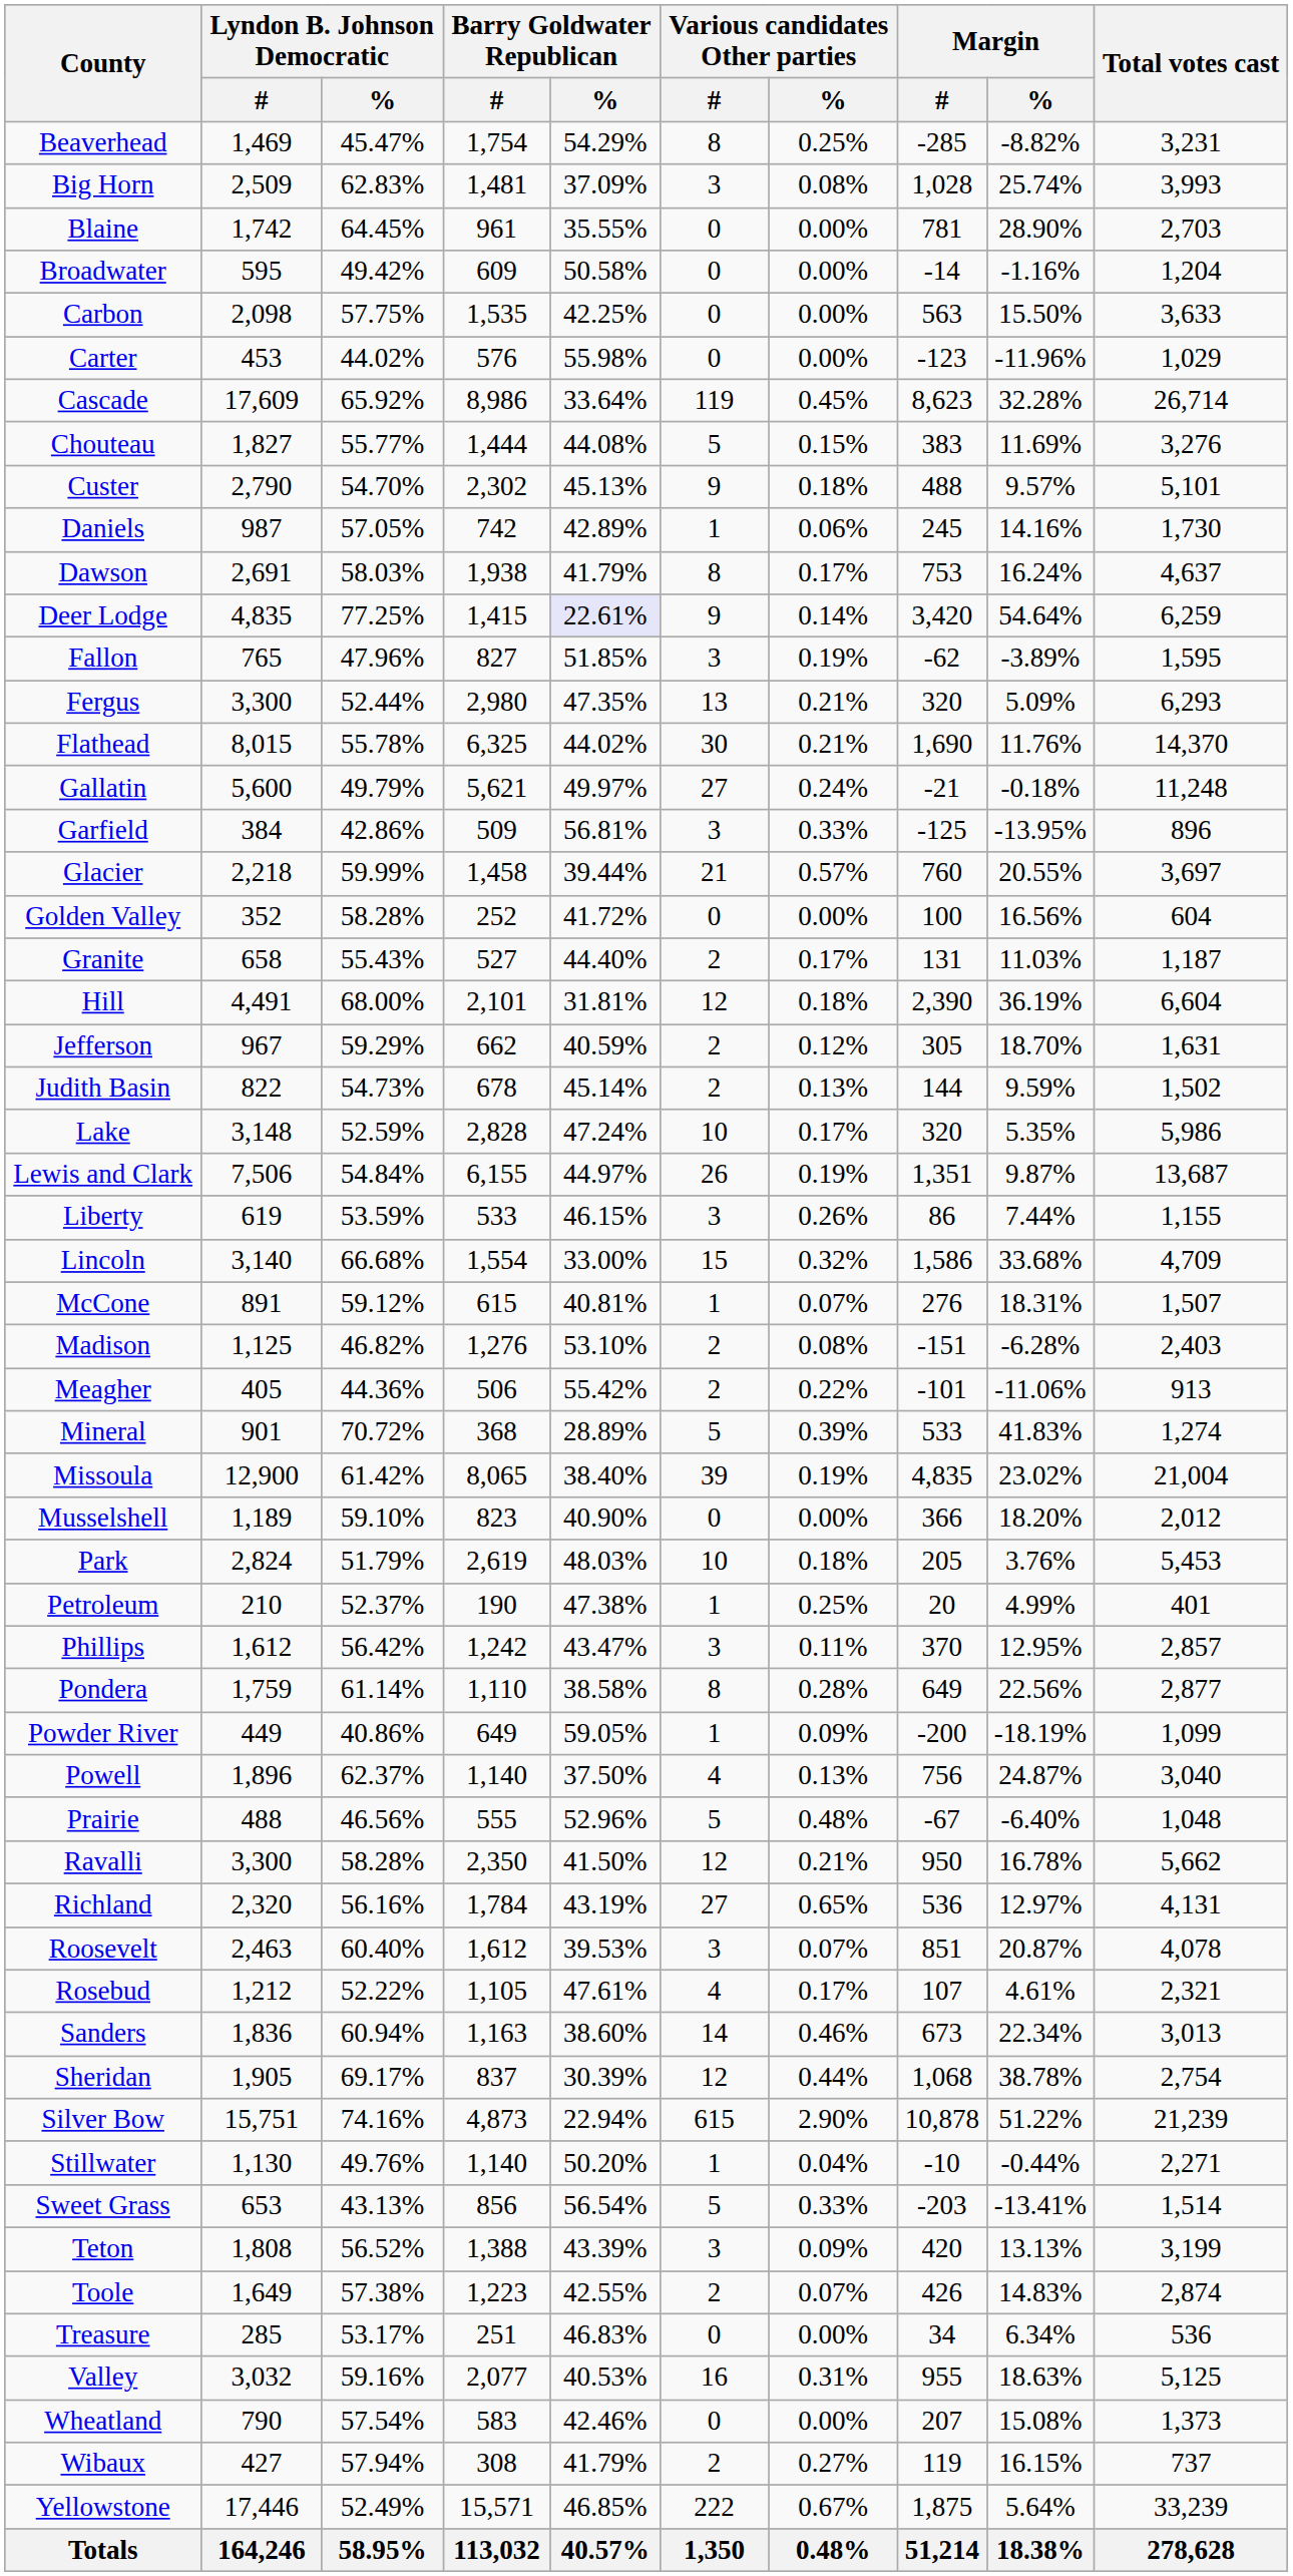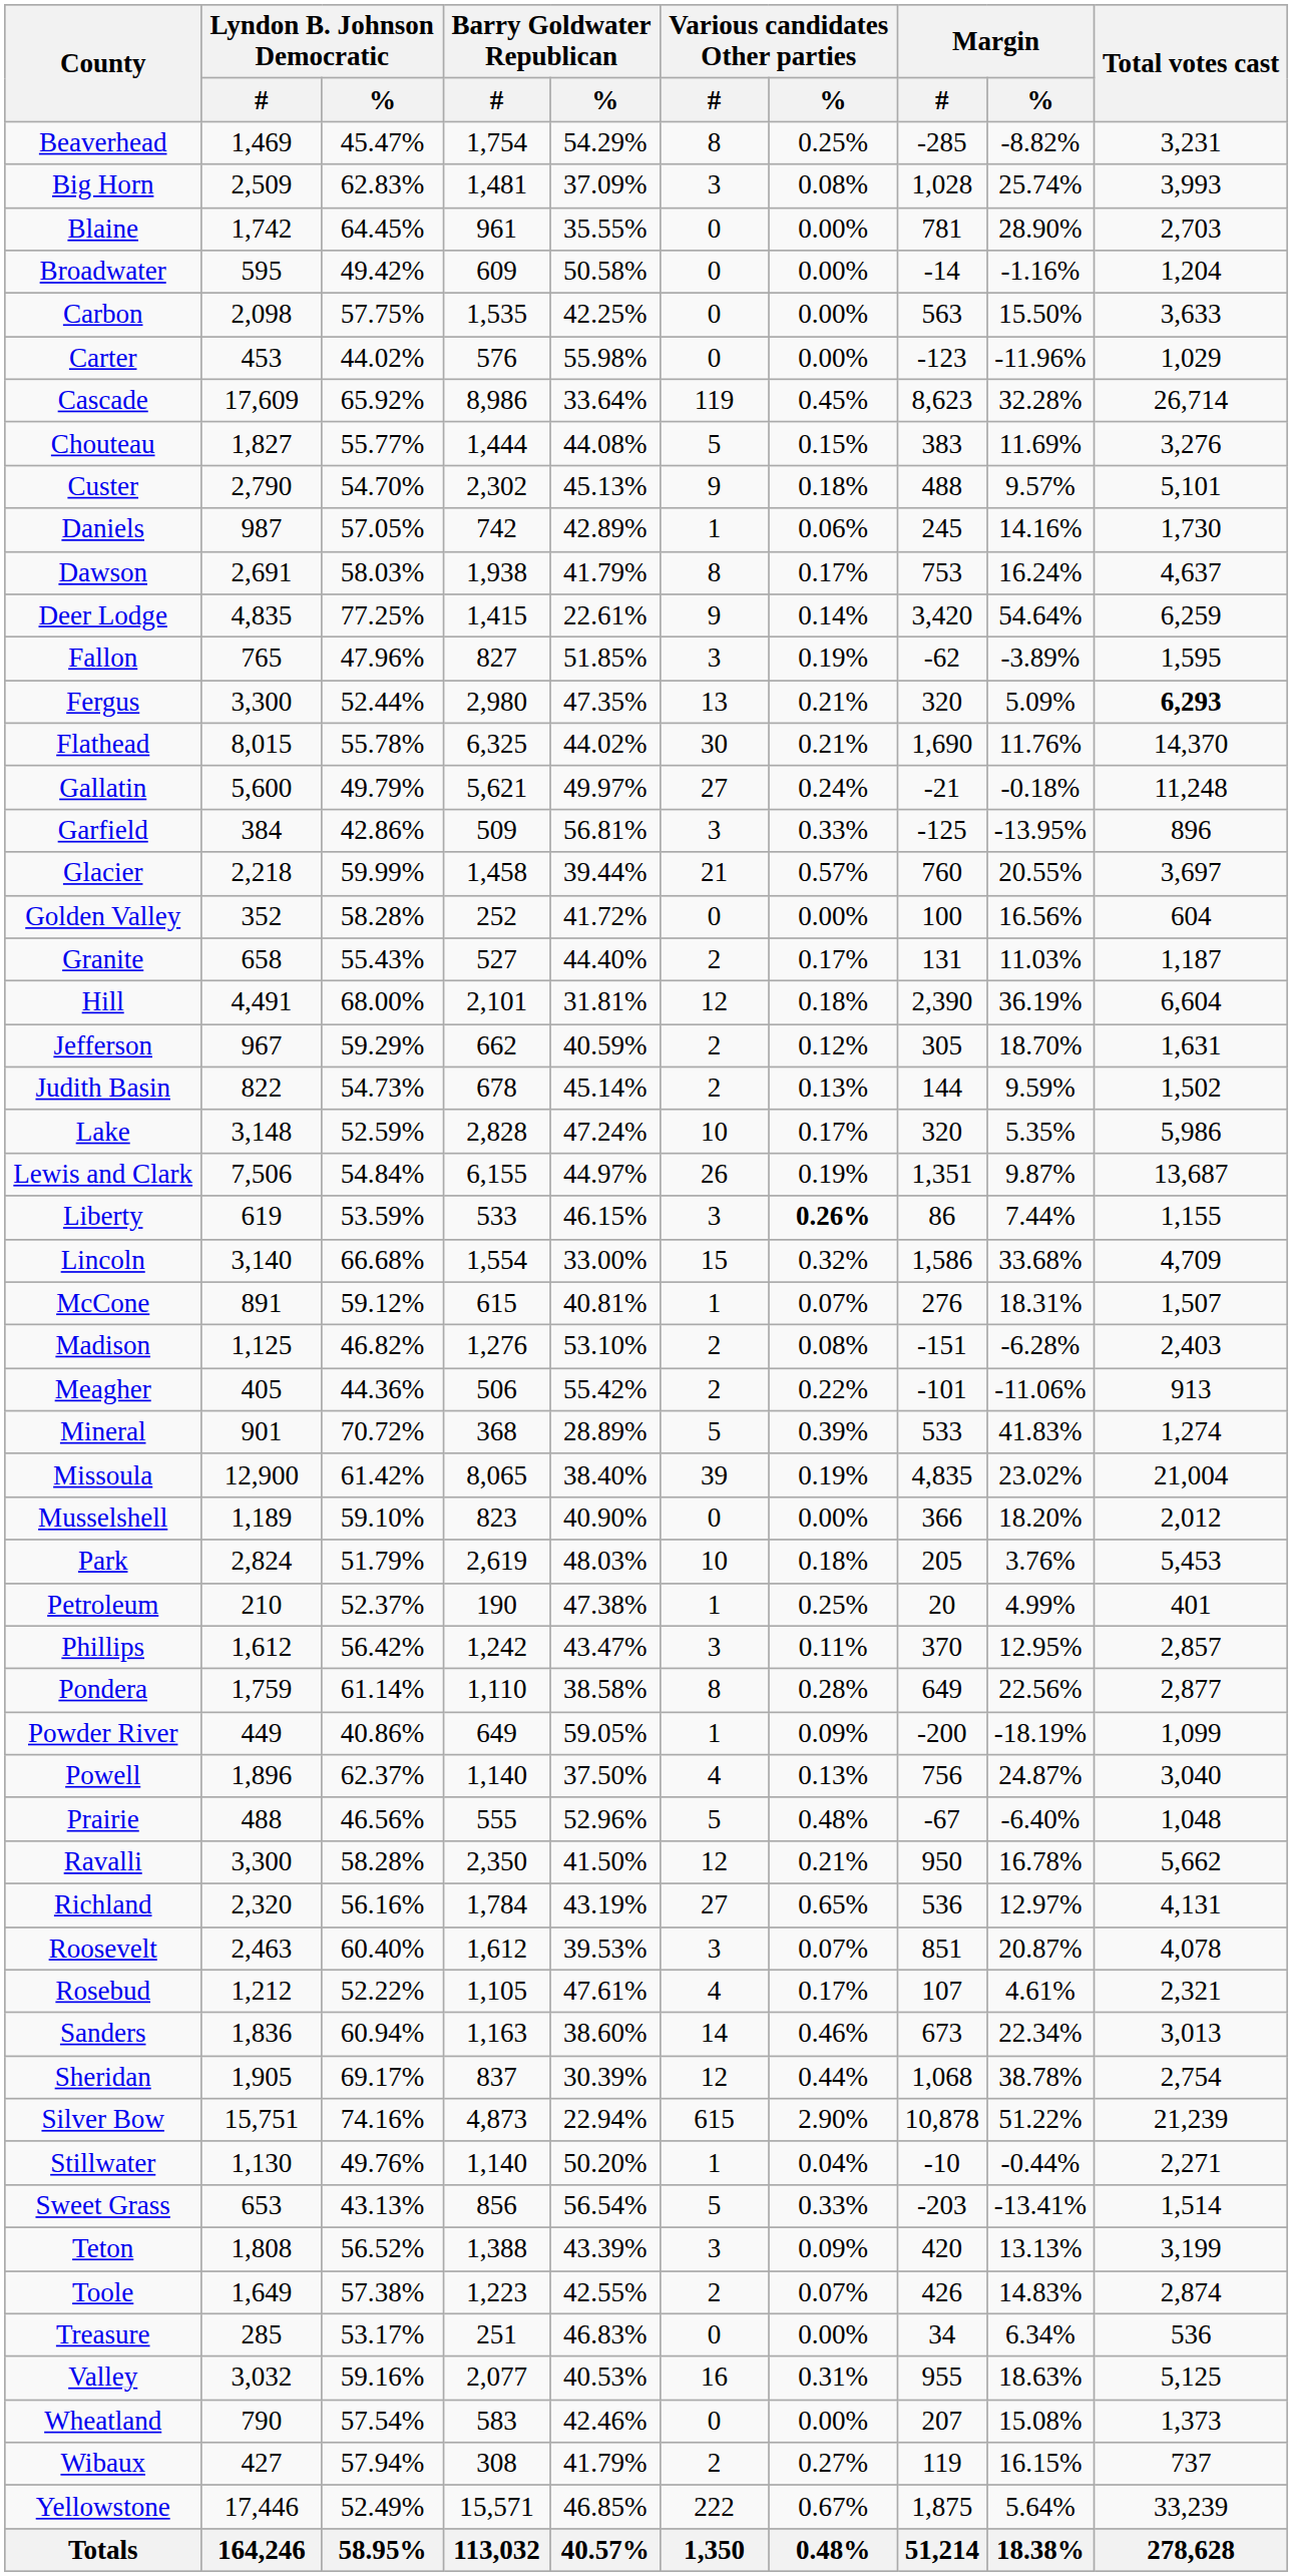Deer Lodge | Barry Goldwater Republican / %: lavender background -> no background
Fergus | Total votes cast: normal -> bold
Liberty | Various candidates Other parties / %: normal -> bold
